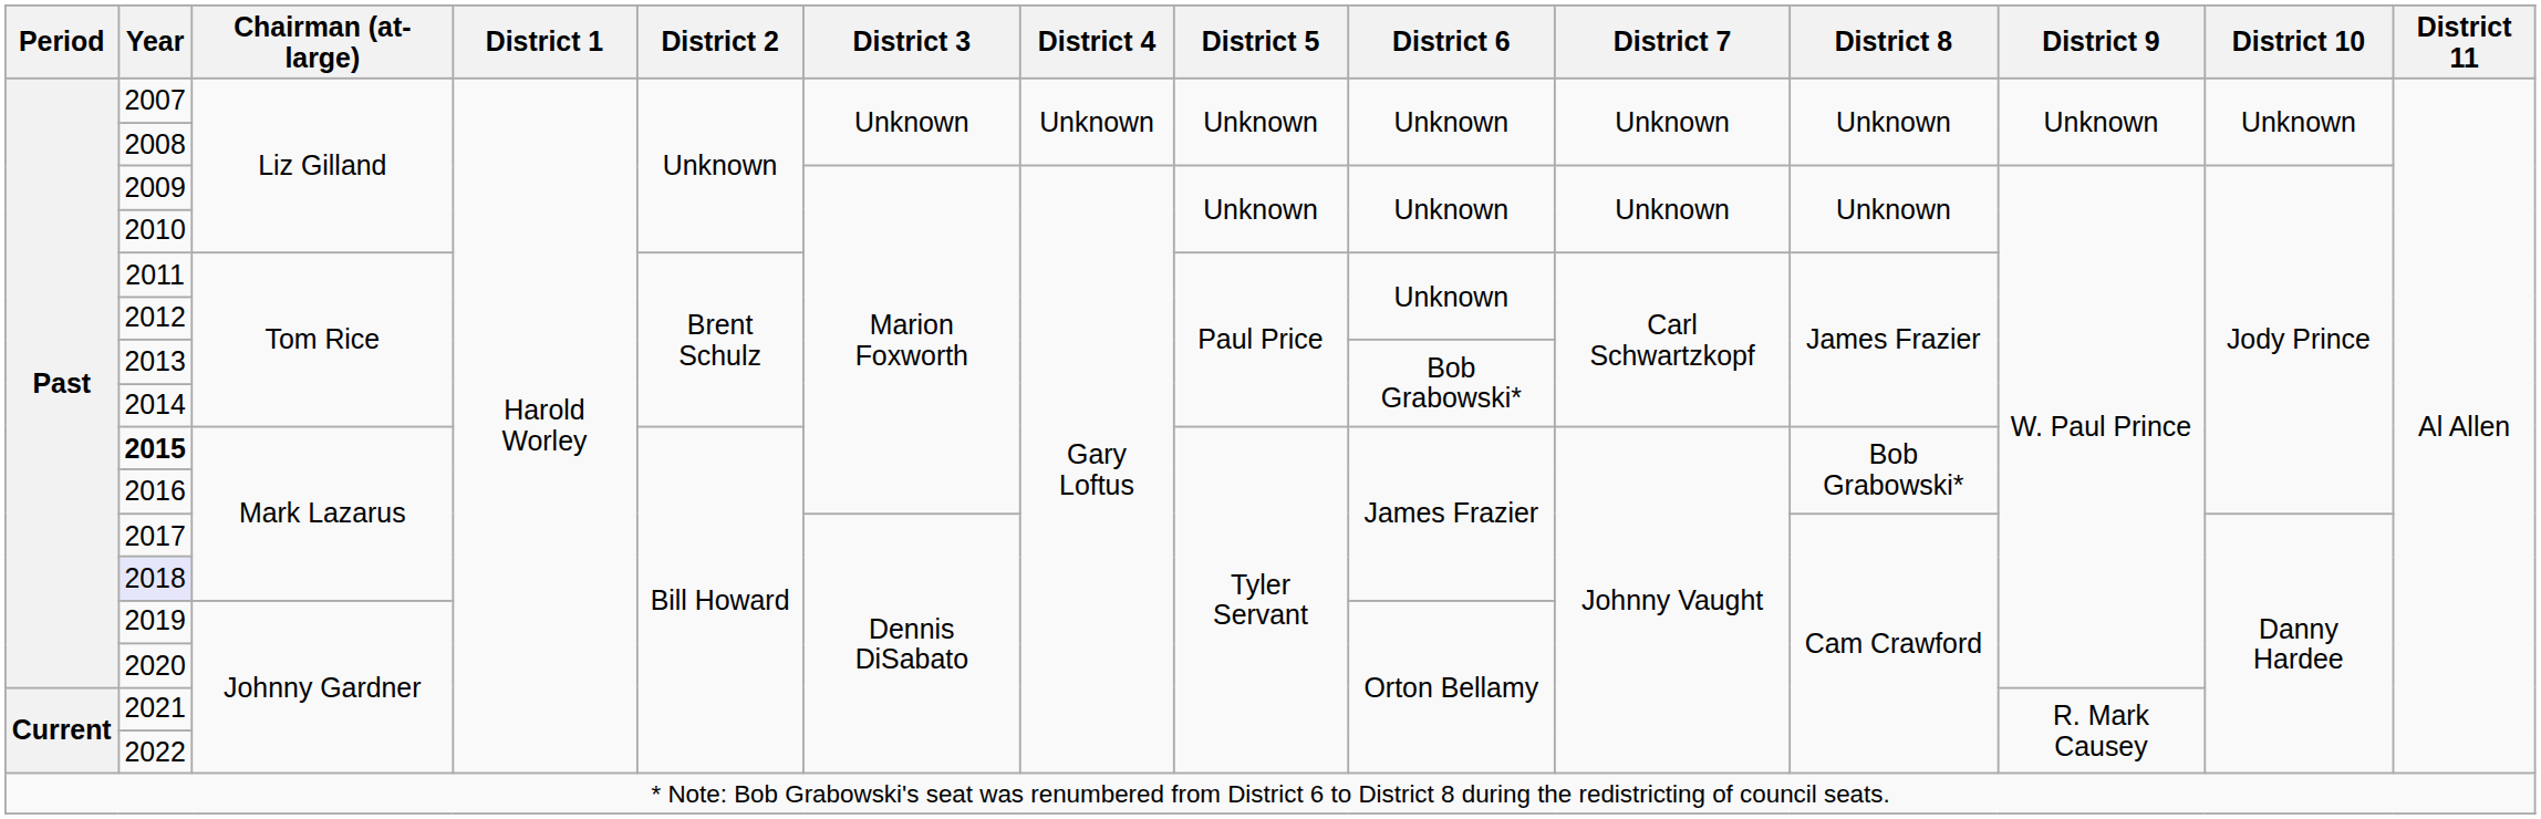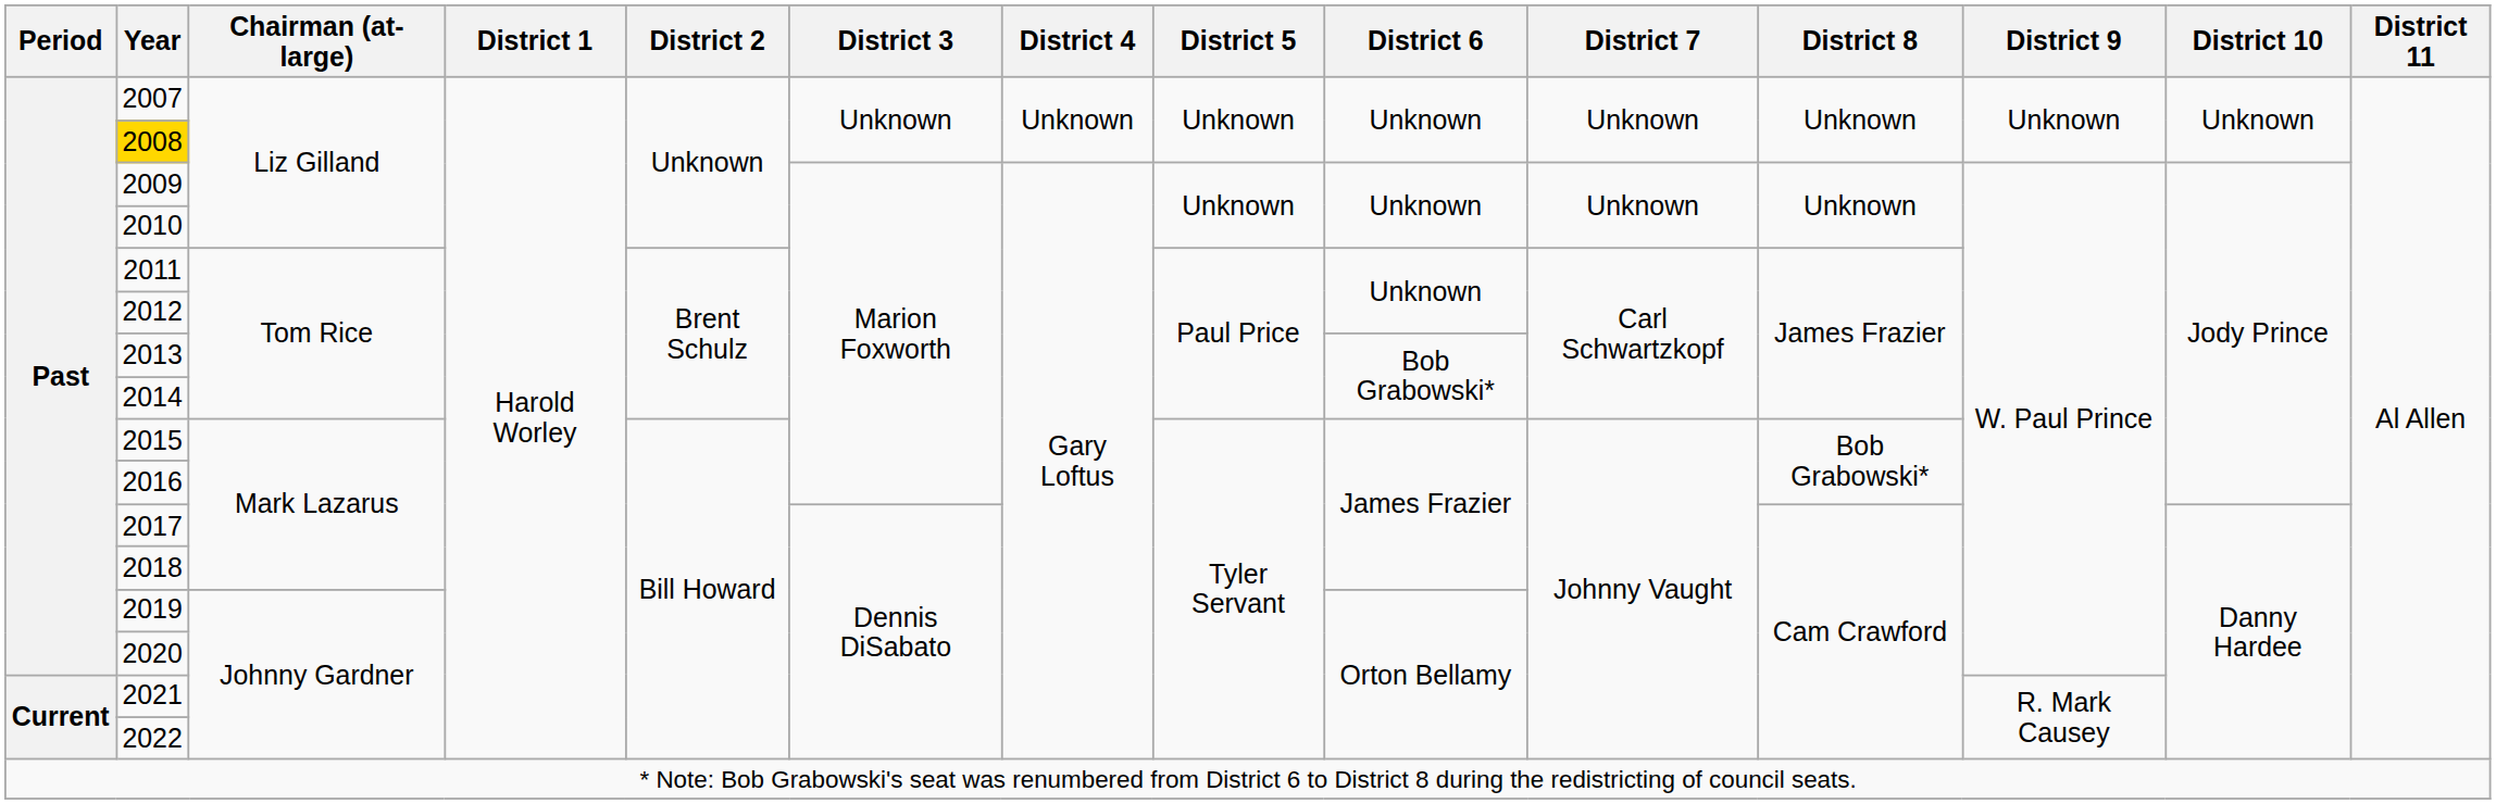2008 | Year: no background -> gold background
2015 | Year: bold -> normal
2018 | Year: lavender background -> no background
